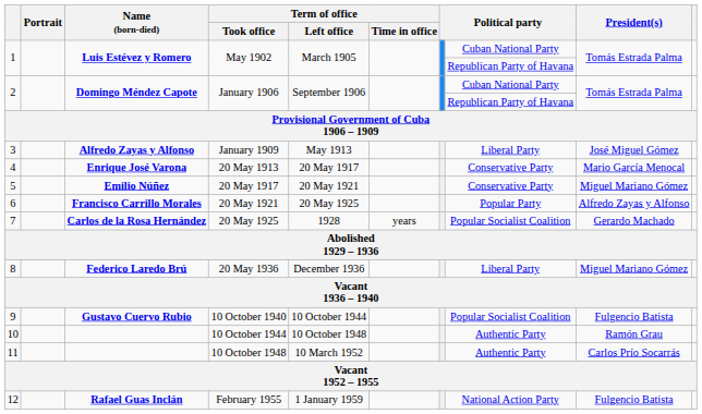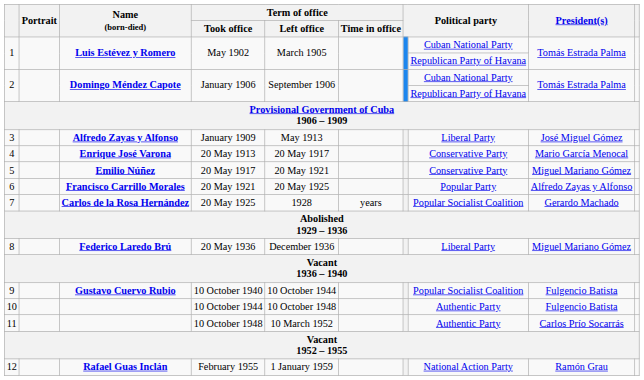10 | President(s): Ramón Grau -> Fulgencio Batista
12 | President(s): Fulgencio Batista -> Ramón Grau
